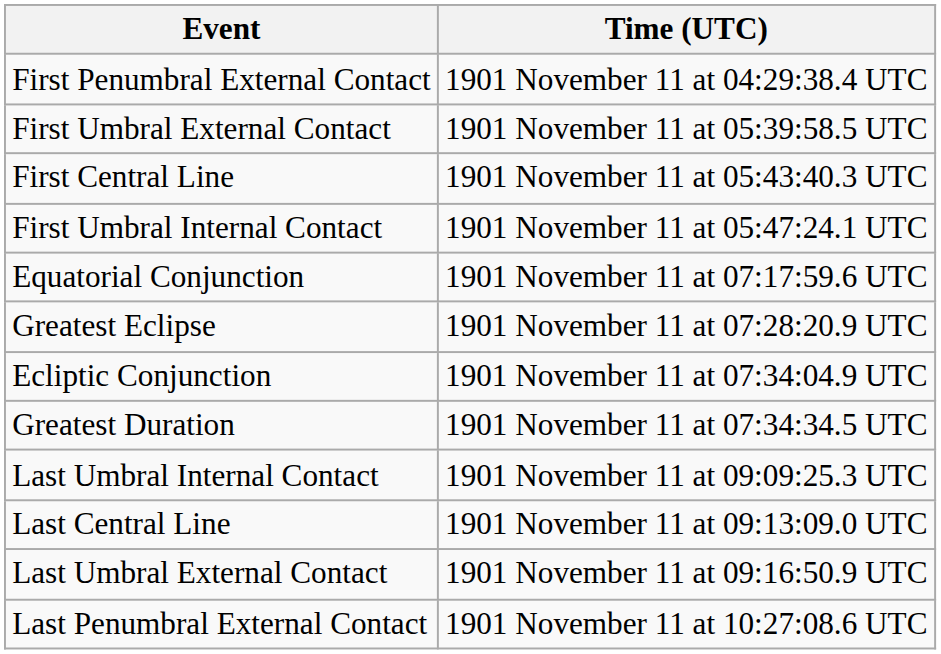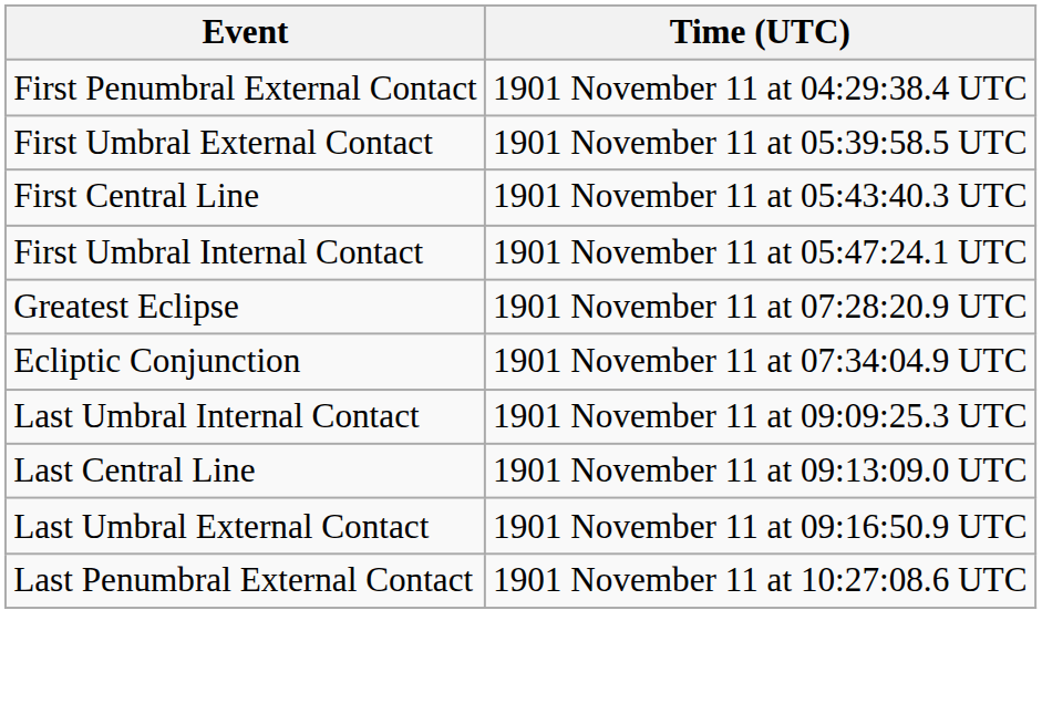- row: Equatorial Conjunction | 1901 November 11 at 07:17:59.6 UTC
- row: Greatest Duration | 1901 November 11 at 07:34:34.5 UTC
